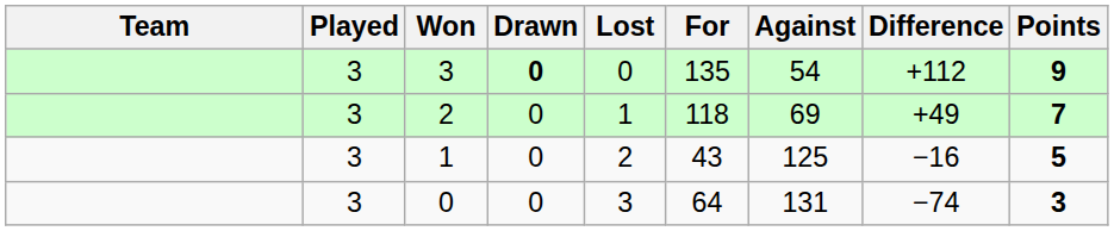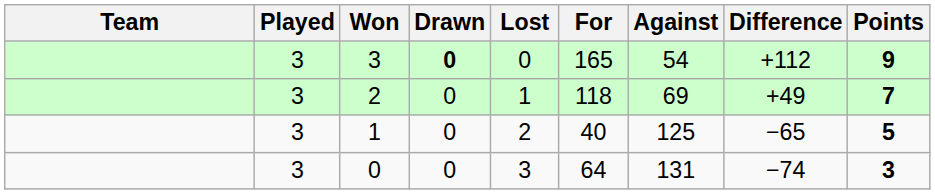row 2 | For: 135 -> 165
row 4 | For: 43 -> 40
row 4 | Difference: −16 -> −65
